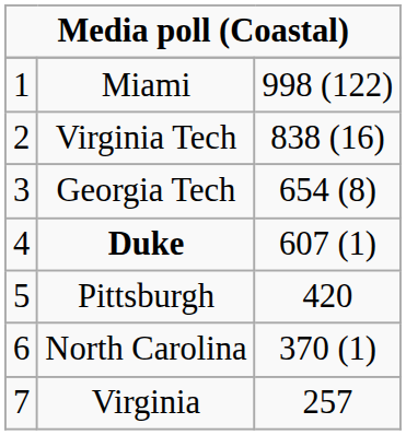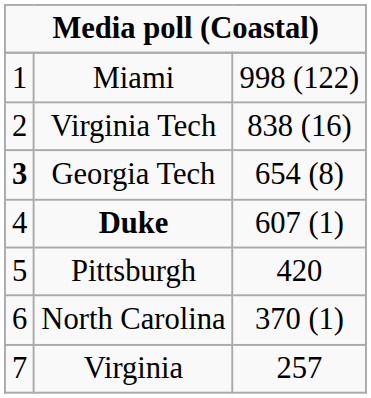Georgia Tech | column 1: normal -> bold
